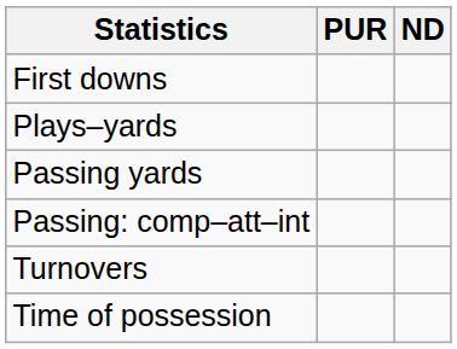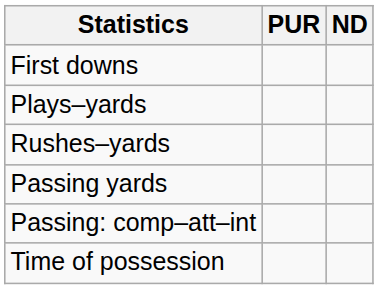+ row: Rushes–yards
- row: Turnovers
